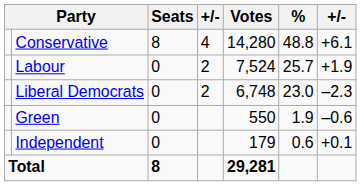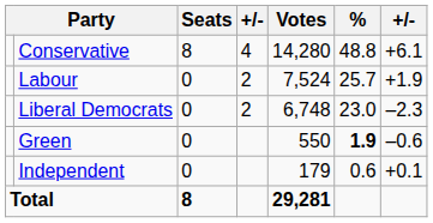Green | %: normal -> bold
